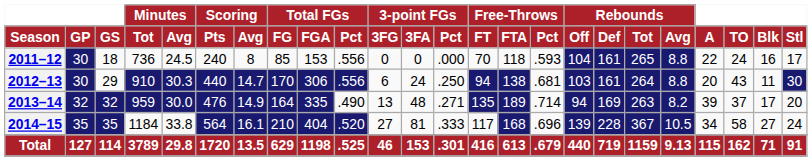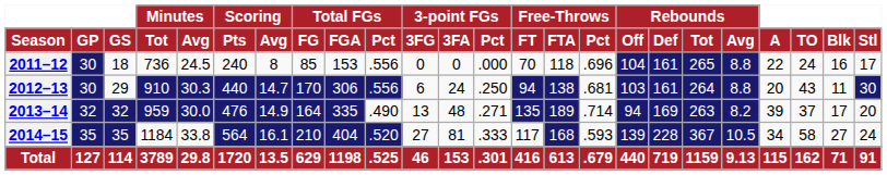2011–12 | Free-Throws / Pct: .593 -> .696
2014–15 | Free-Throws / Pct: .696 -> .593
